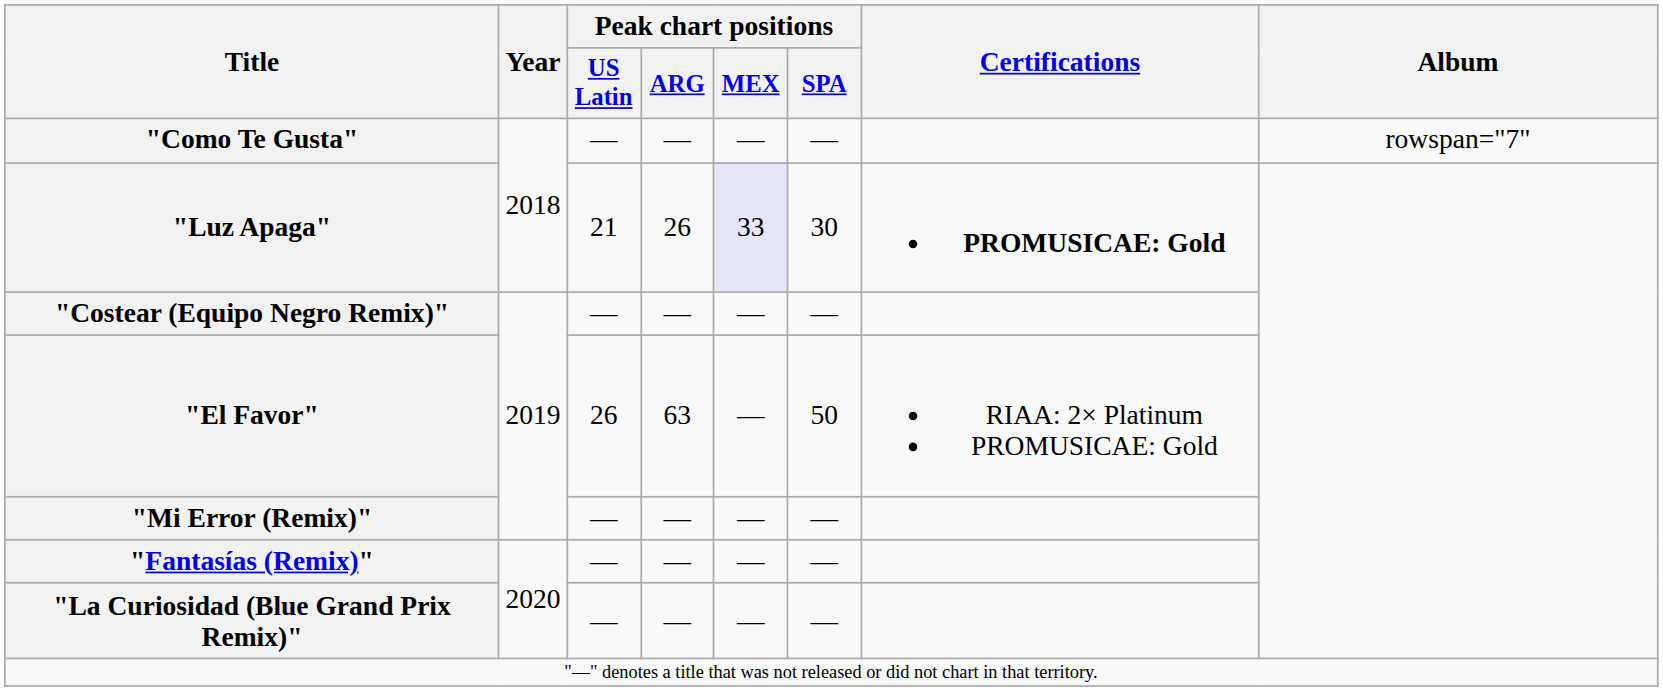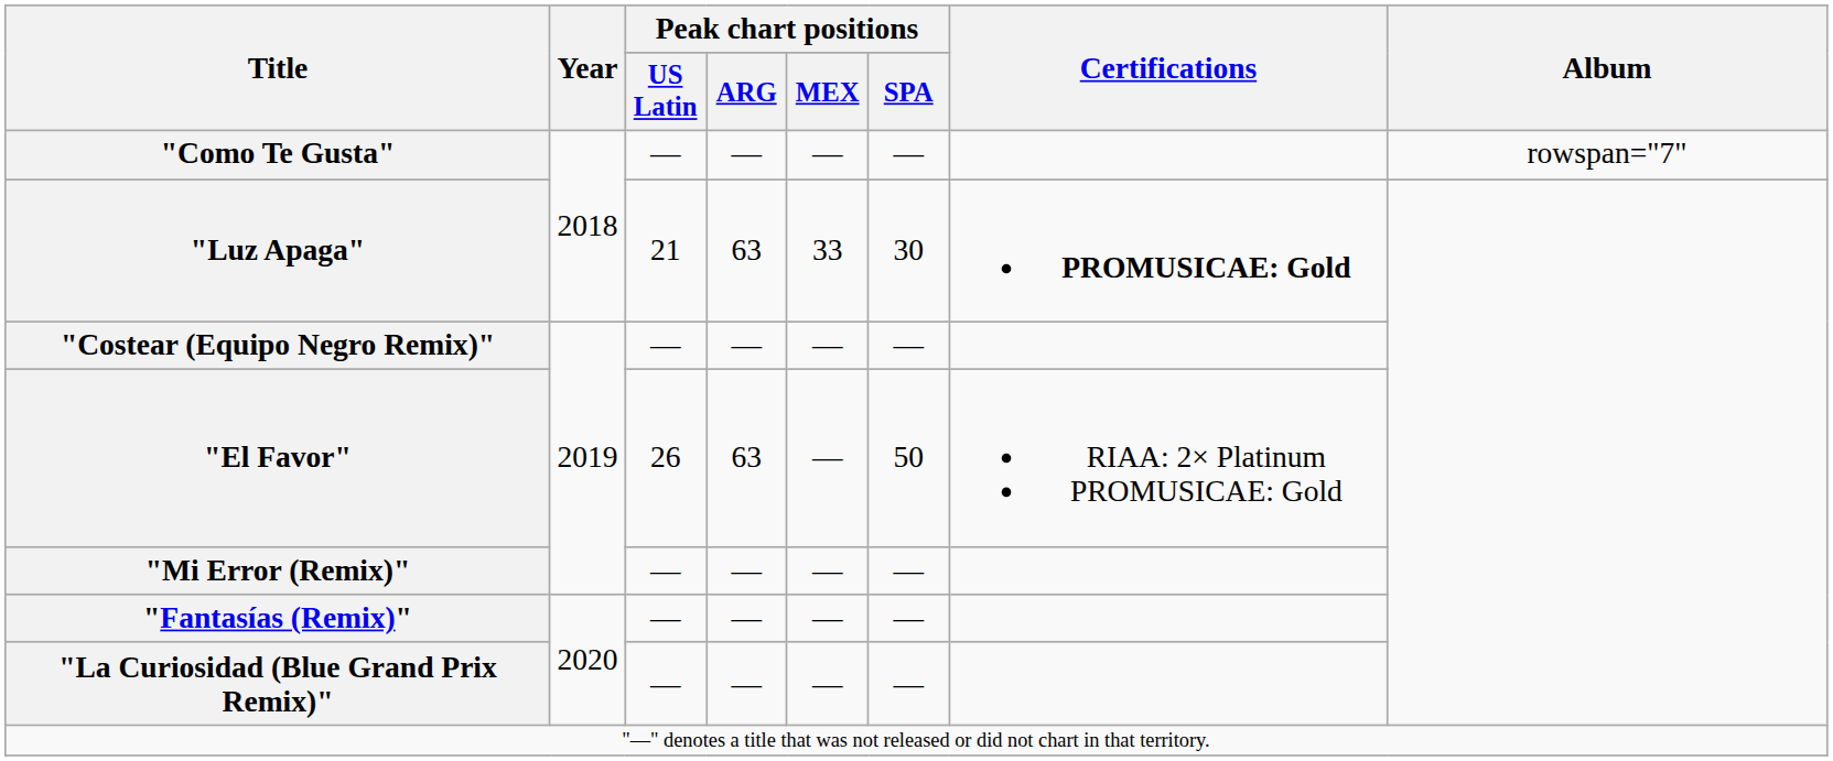"Luz Apaga" | Peak chart positions / ARG: 26 -> 63
"Luz Apaga" | Peak chart positions / MEX: lavender background -> no background
